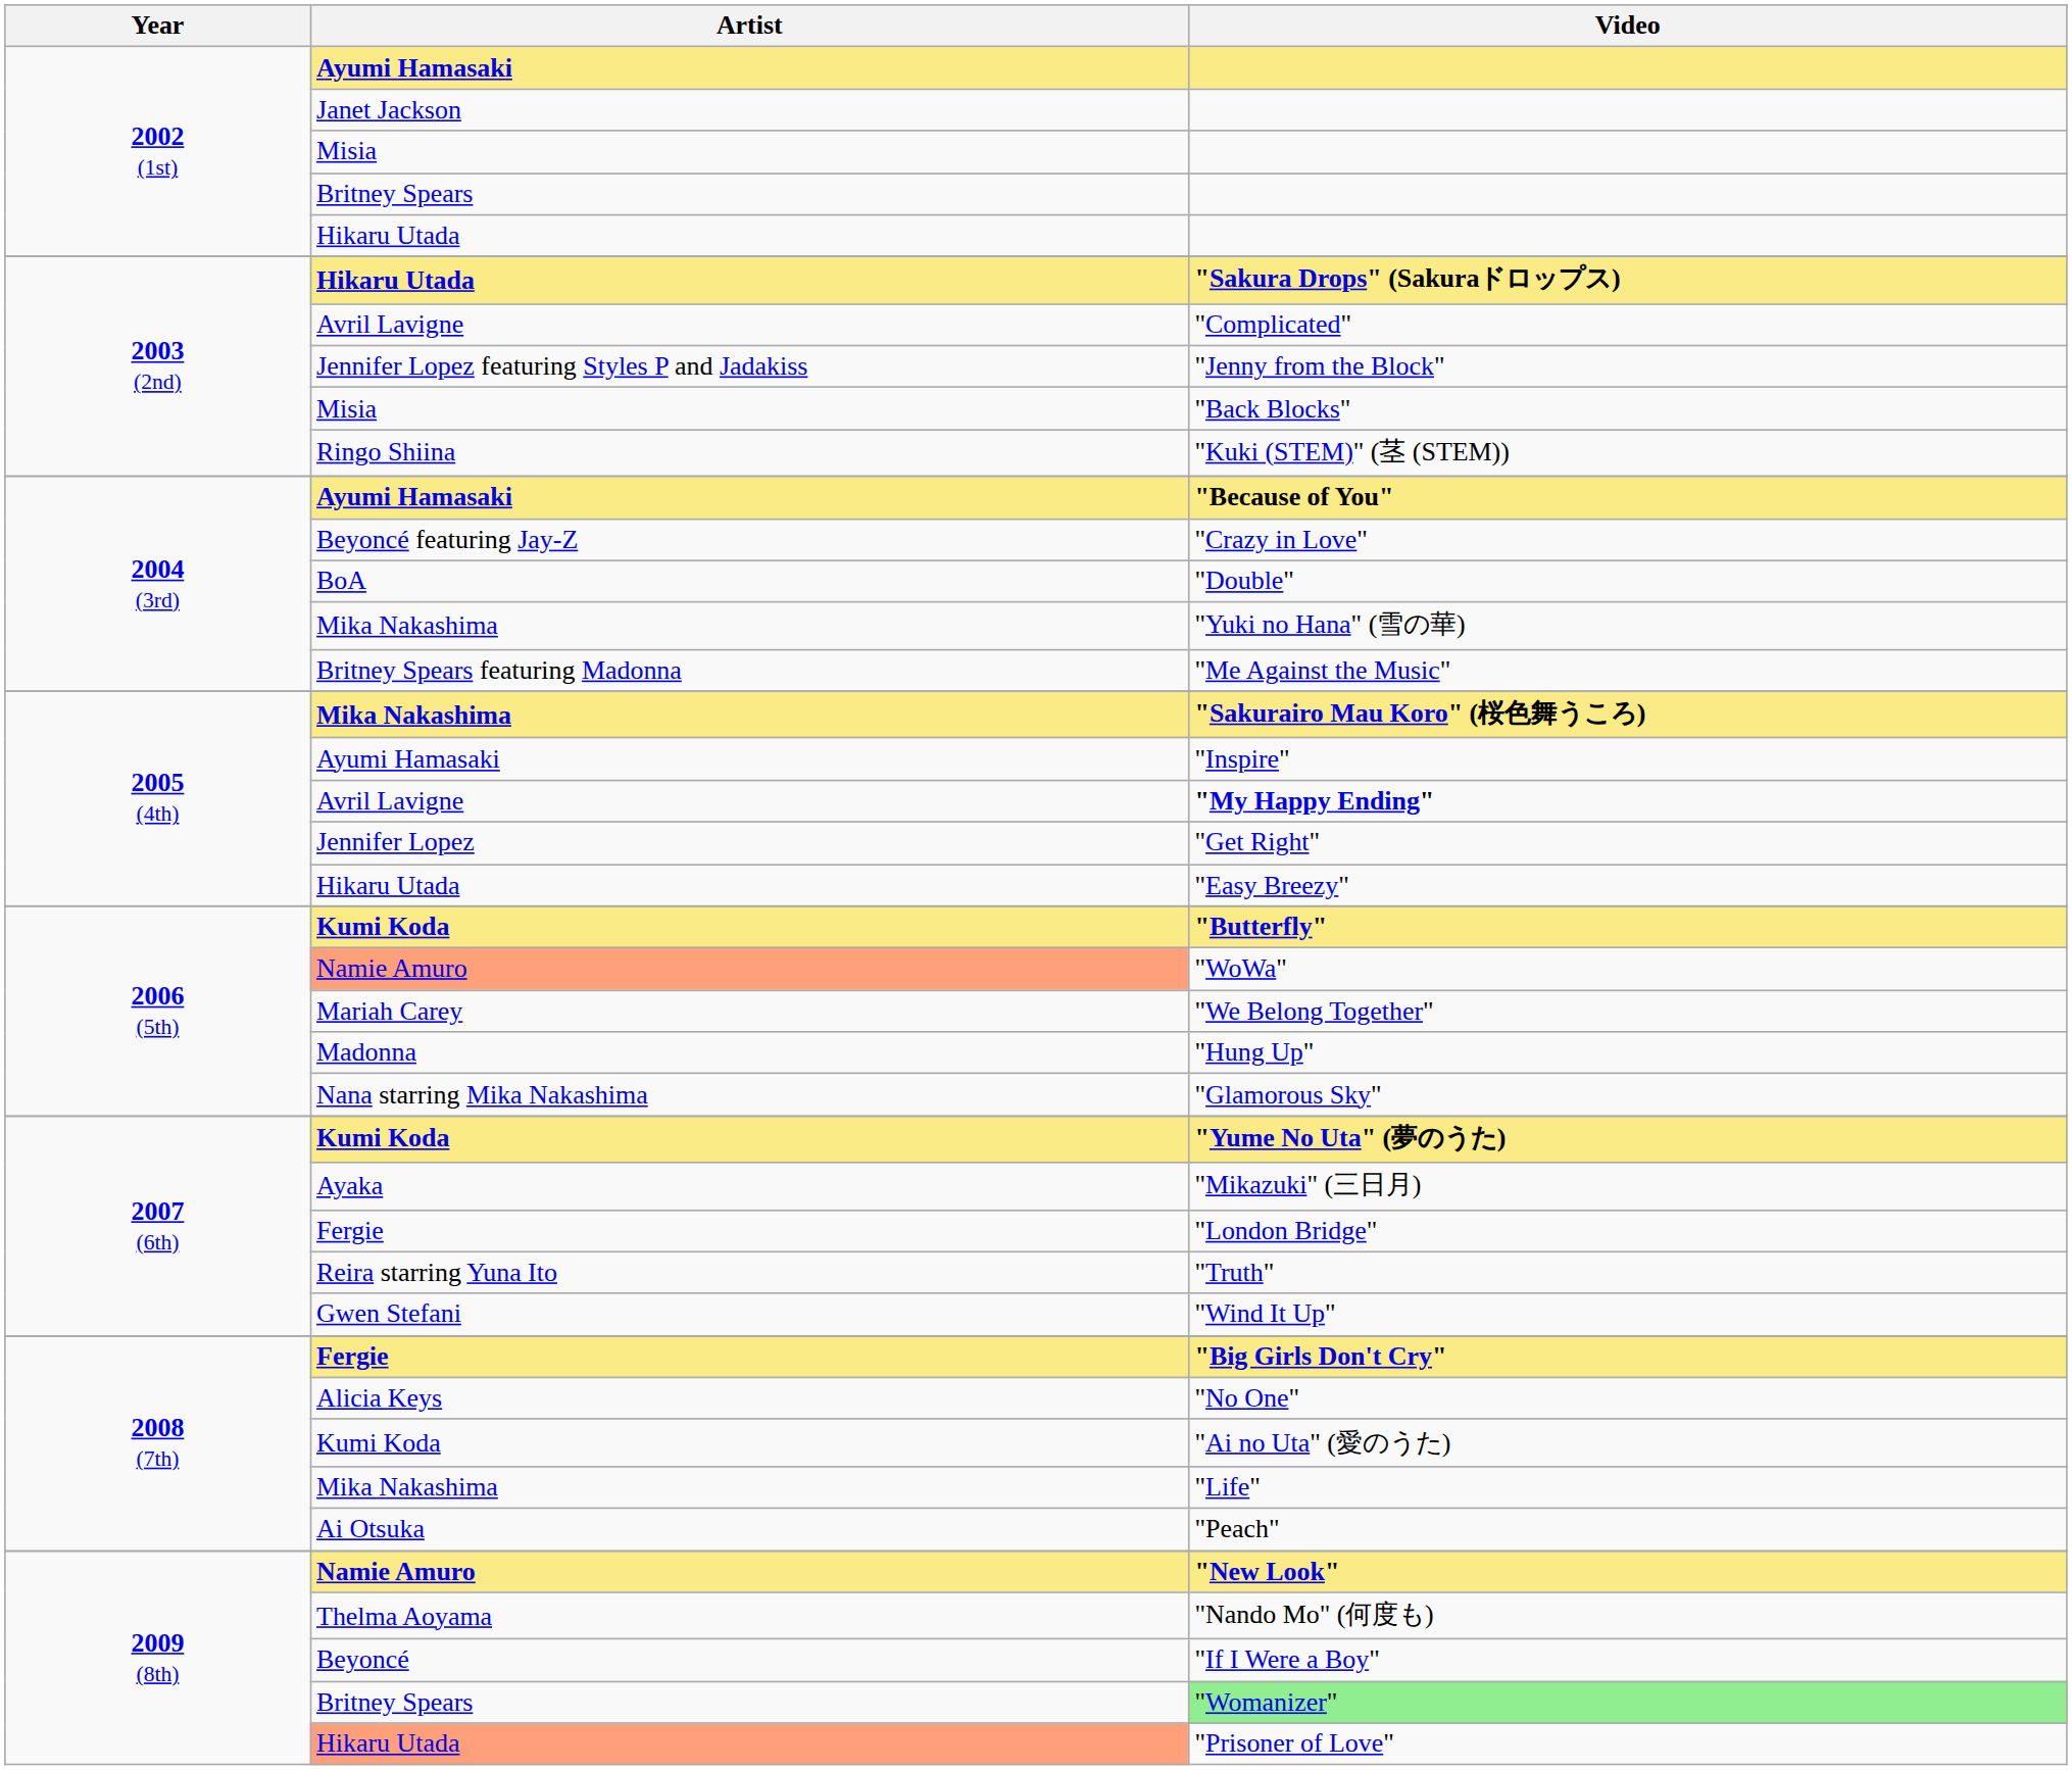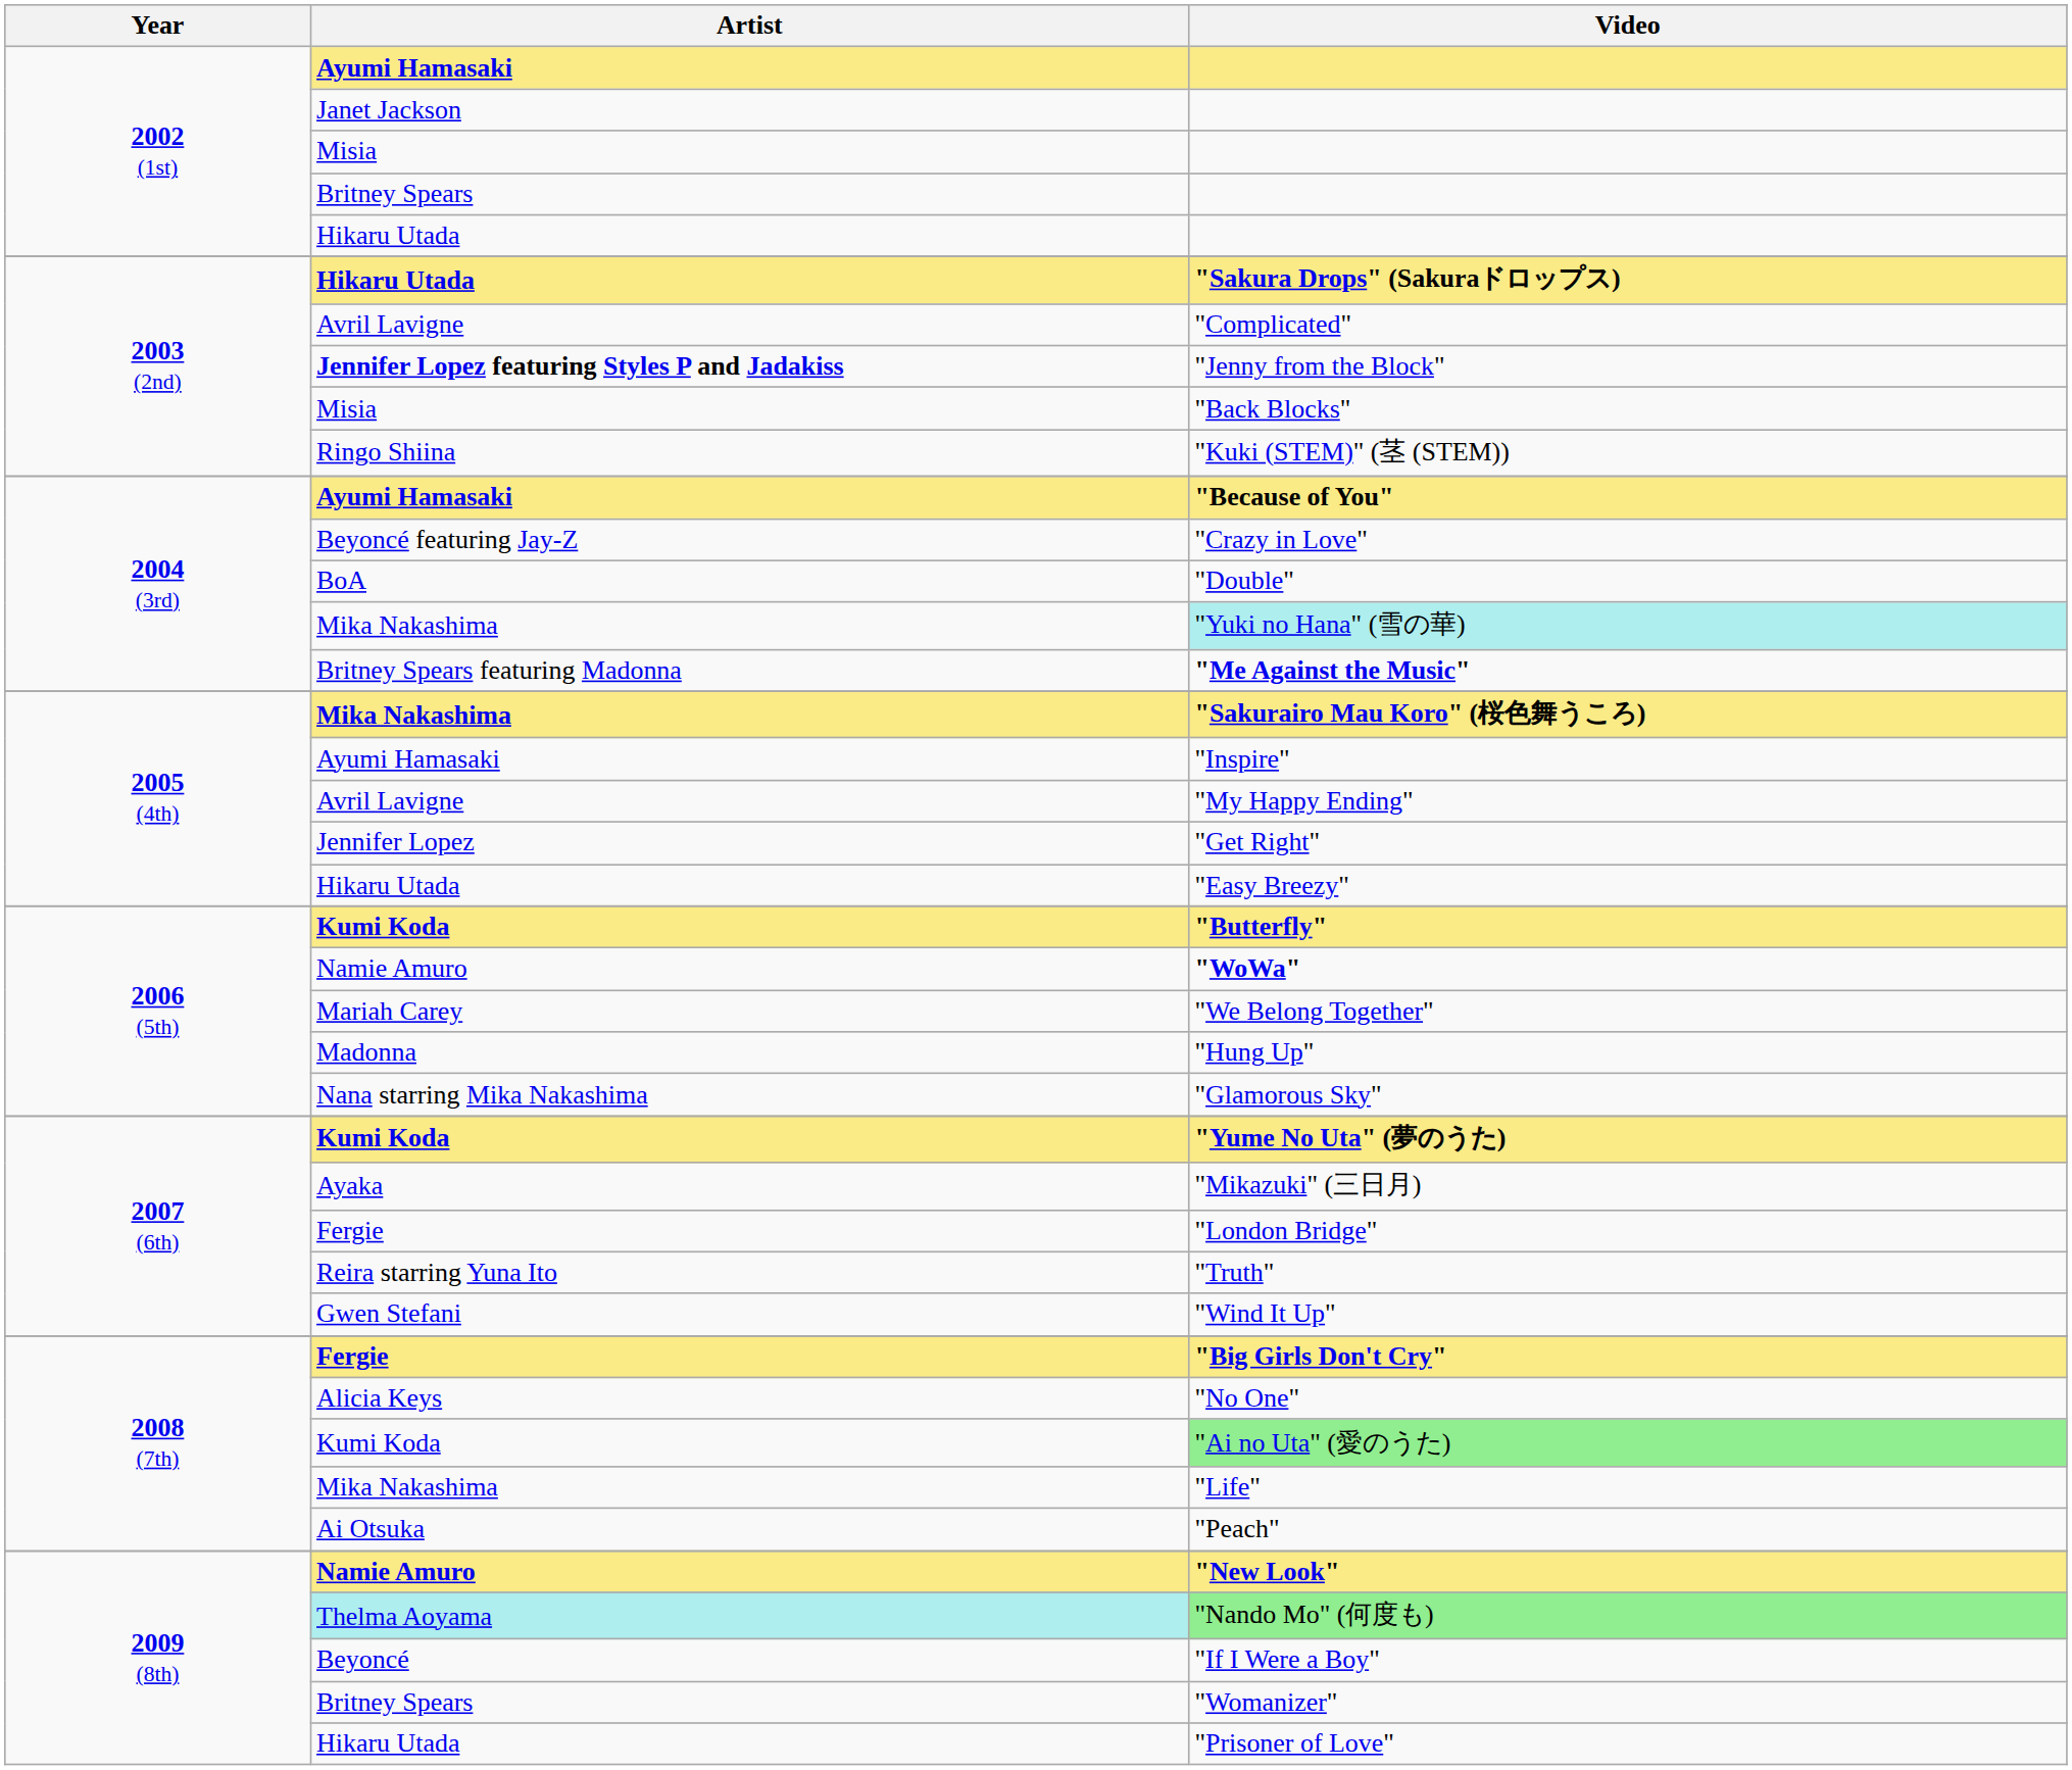"Jenny from the Block" | Artist: normal -> bold
"Yuki no Hana" (雪の華) | Video: no background -> paleturquoise background
"Me Against the Music" | Video: normal -> bold
"My Happy Ending" | Video: bold -> normal
"WoWa" | Artist: lightsalmon background -> no background
"WoWa" | Video: normal -> bold
"Ai no Uta" (愛のうた) | Video: no background -> lightgreen background
"Nando Mo" (何度も) | Artist: no background -> paleturquoise background
"Nando Mo" (何度も) | Video: no background -> lightgreen background
"Womanizer" | Video: lightgreen background -> no background
"Prisoner of Love" | Artist: lightsalmon background -> no background
